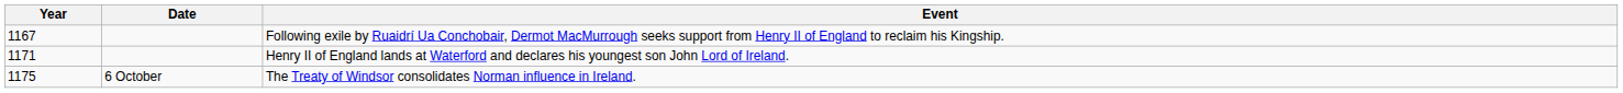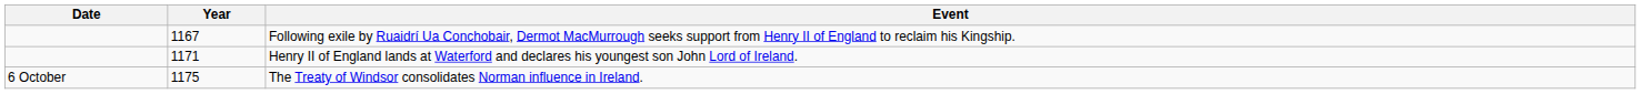columns swapped: Year <-> Date
